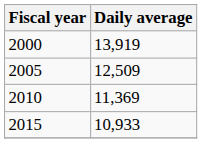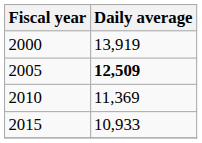2005 | Daily average: normal -> bold
